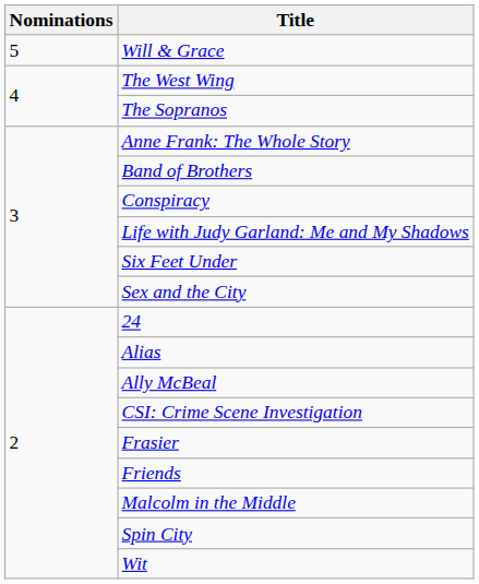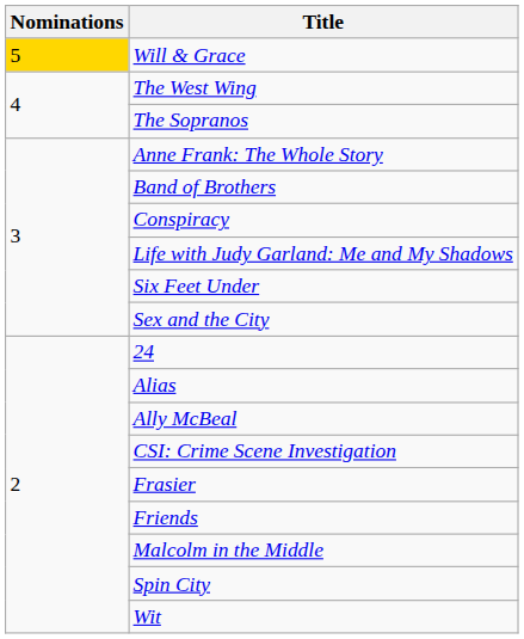Will & Grace | Nominations: no background -> gold background
